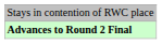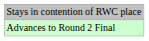row 2 | column 1: bold -> normal
